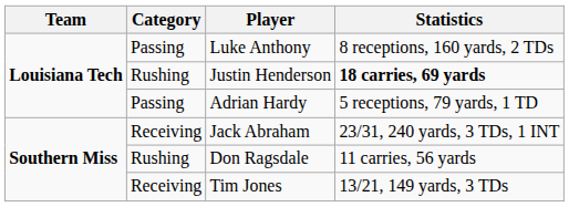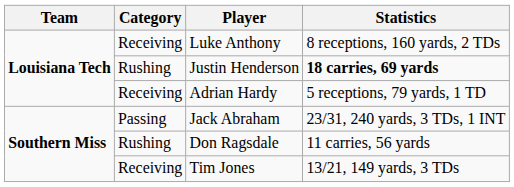Luke Anthony | Category: Passing -> Receiving
Adrian Hardy | Category: Passing -> Receiving
Jack Abraham | Category: Receiving -> Passing
